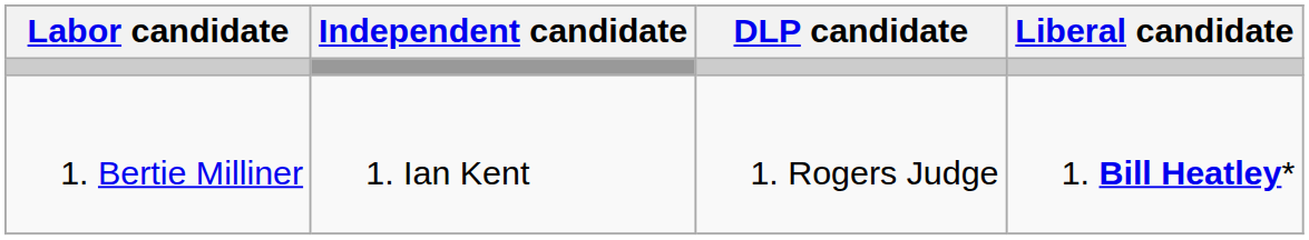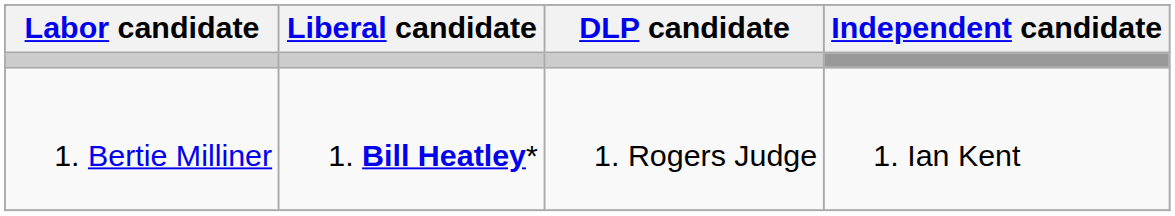columns swapped: Liberal candidate <-> Independent candidate
